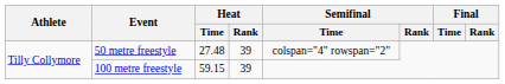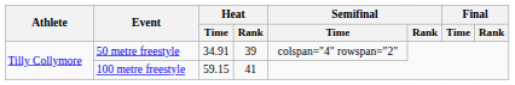50 metre freestyle | Heat / Time: 27.48 -> 34.91
100 metre freestyle | Heat / Rank: 39 -> 41
